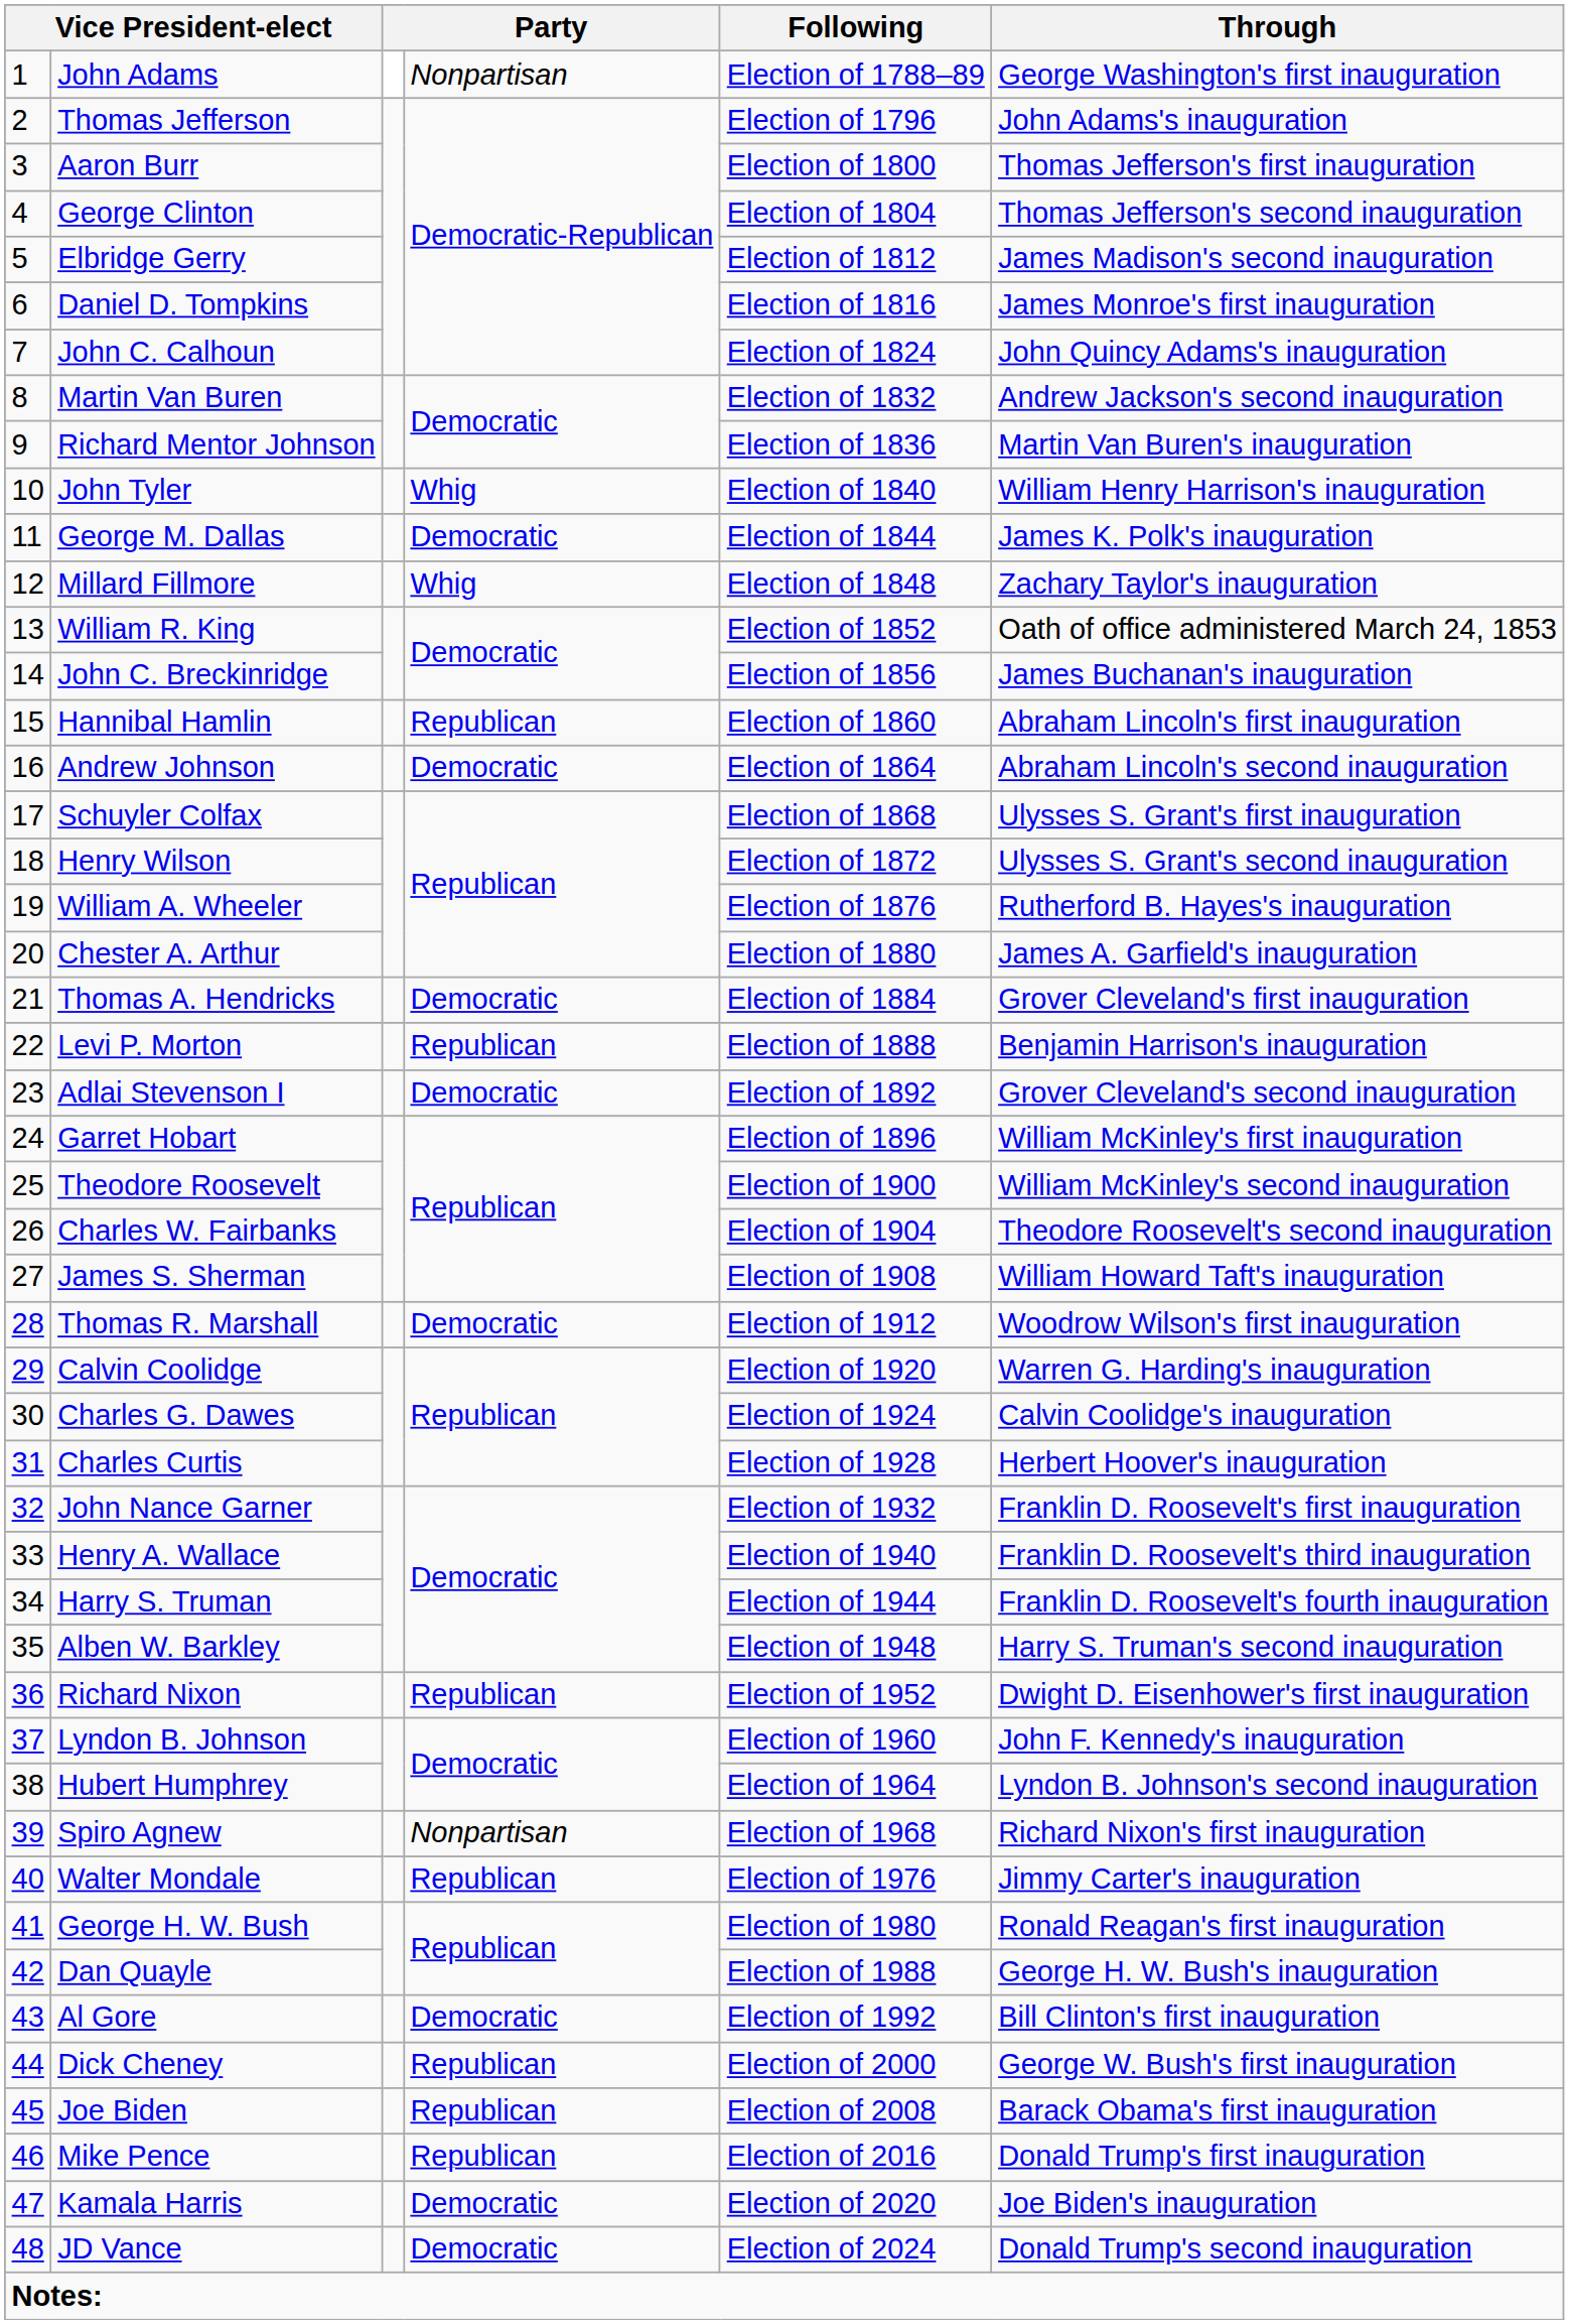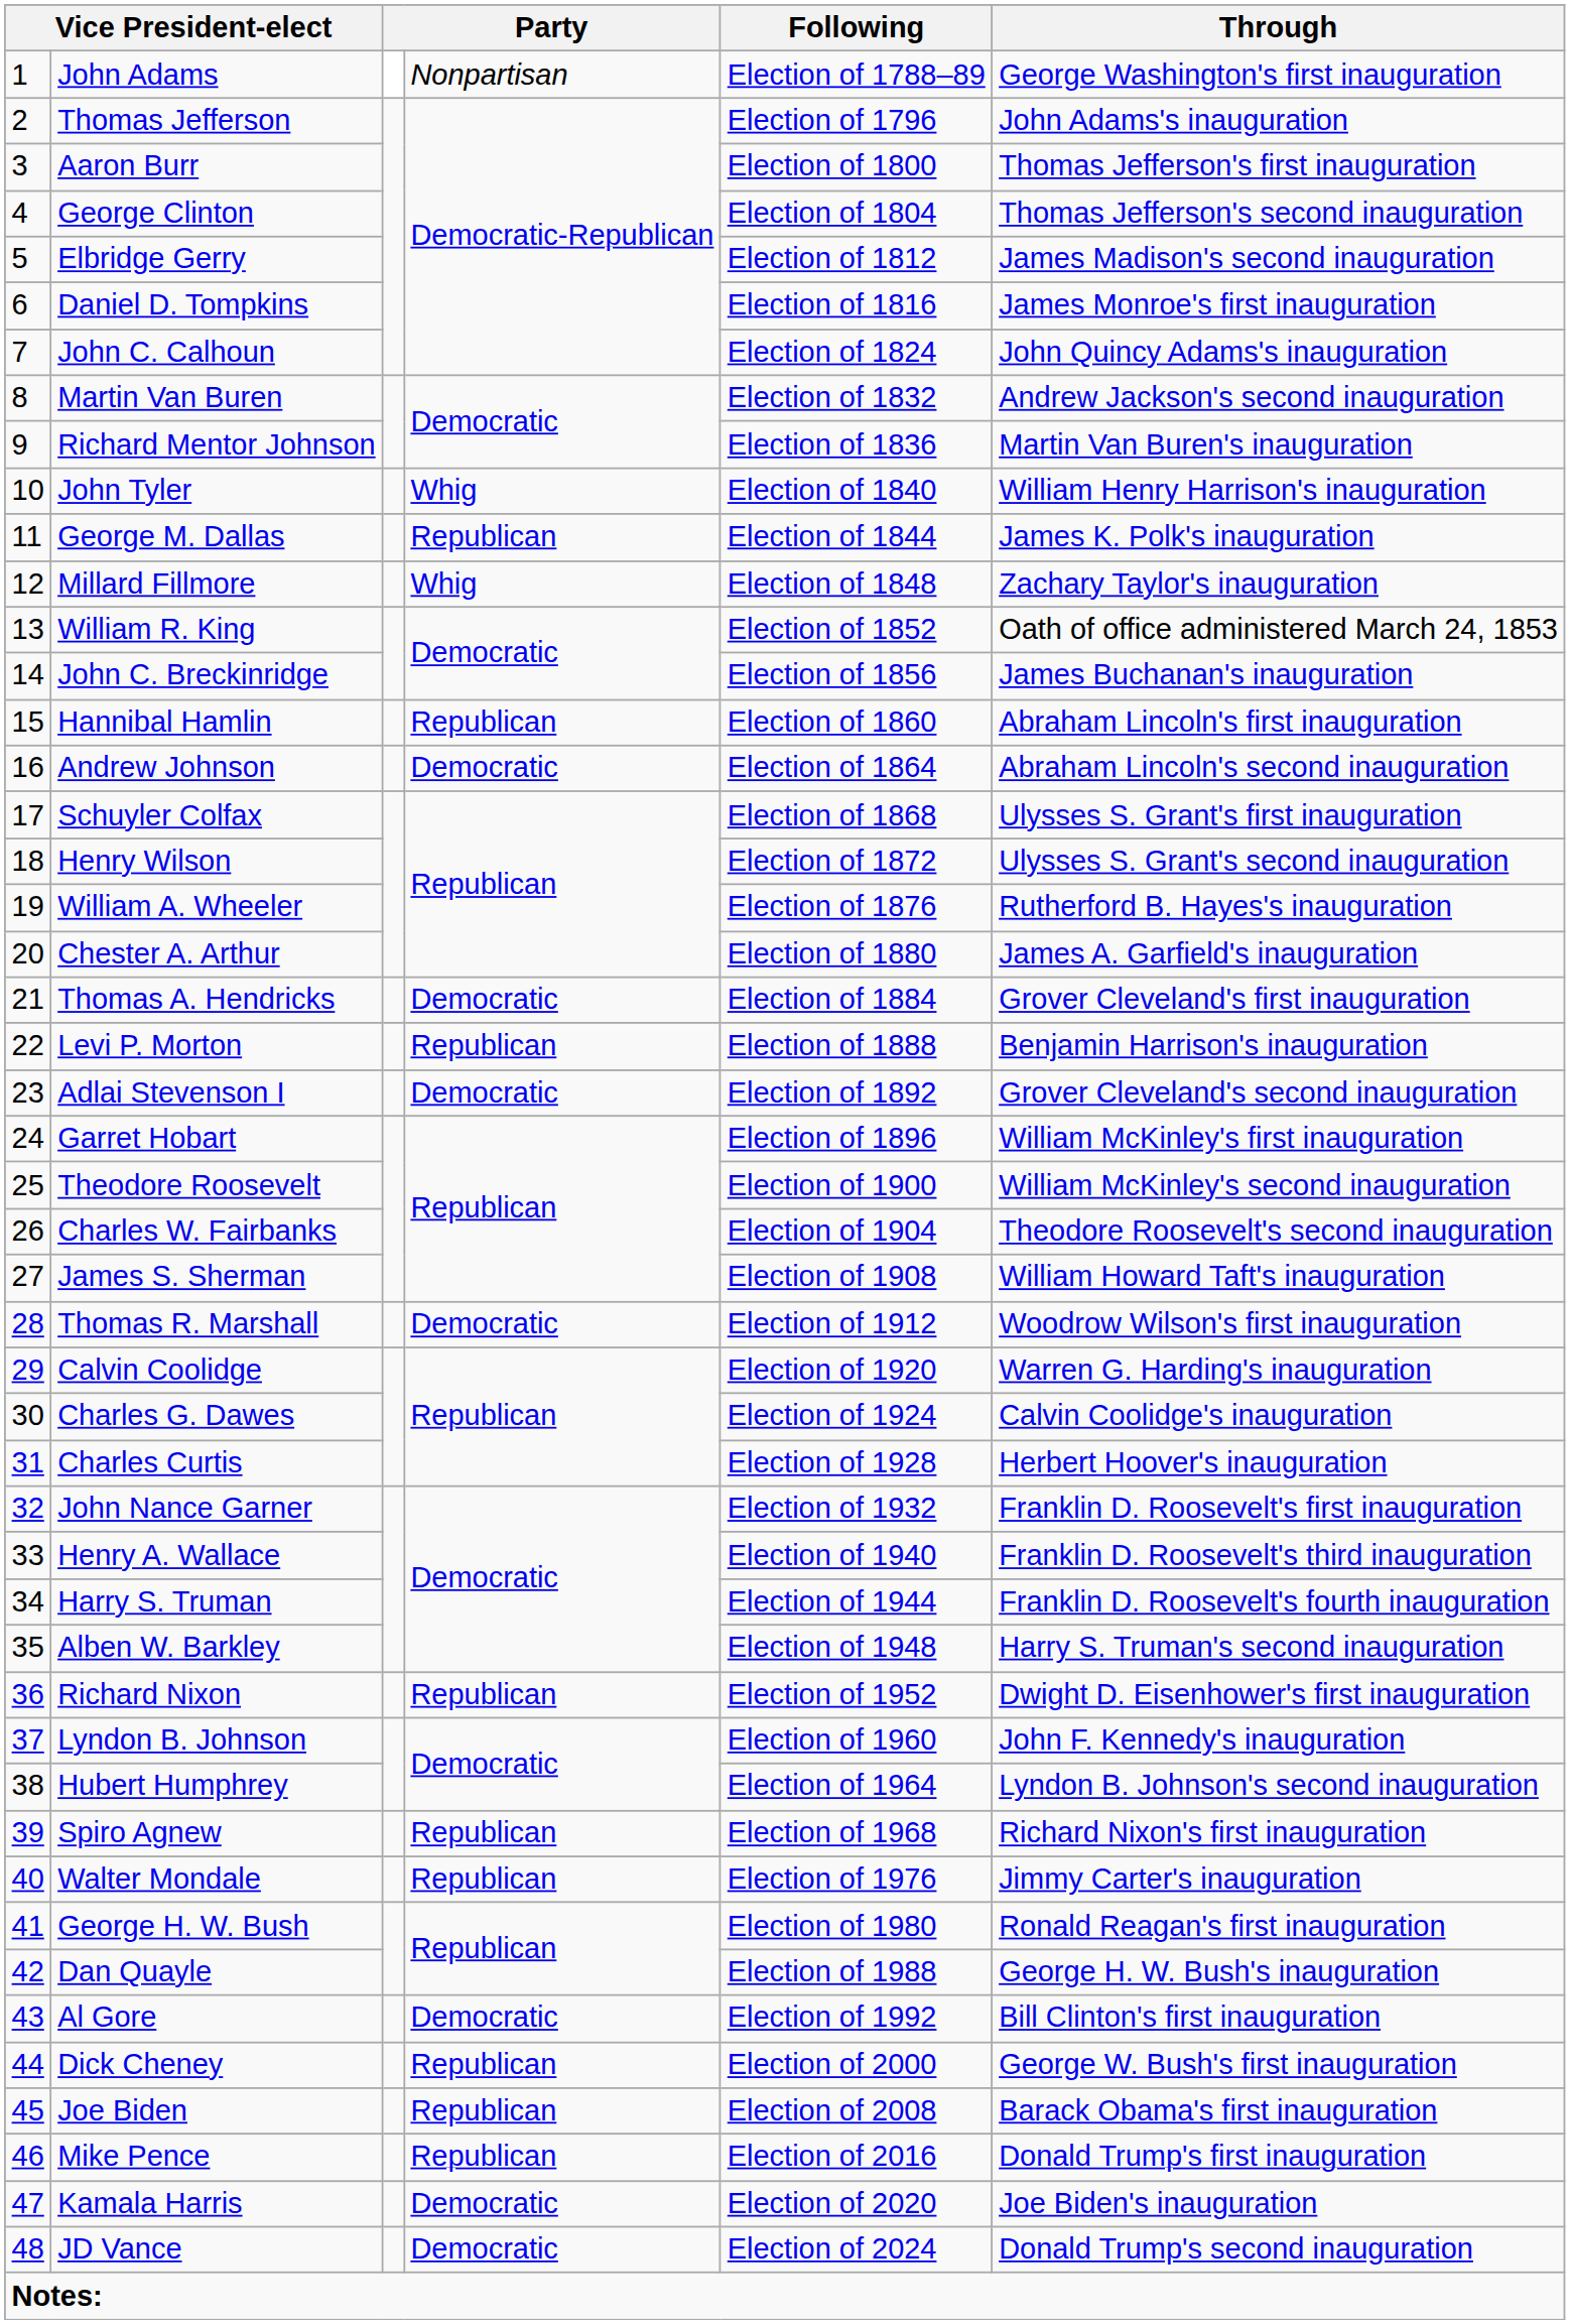George M. Dallas | column 4: Democratic -> Republican
Spiro Agnew | column 4: Nonpartisan -> Republican
